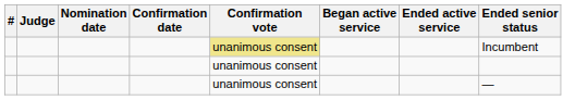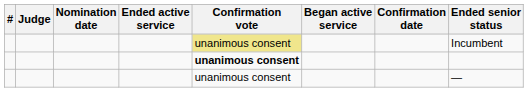columns swapped: Confirmation date <-> Ended active service
row 3 | Confirmation vote: normal -> bold
